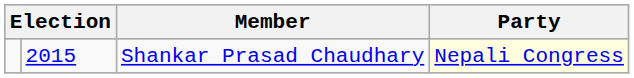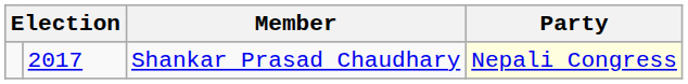Shankar Prasad Chaudhary | column 2: 2015 -> 2017
